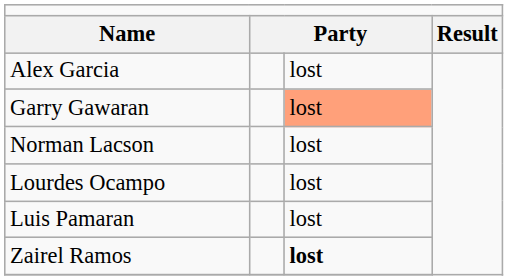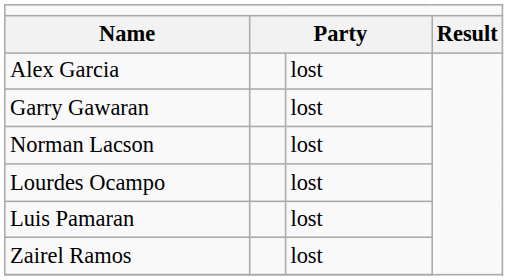Garry Gawaran | column 3: lightsalmon background -> no background
Zairel Ramos | column 3: bold -> normal
